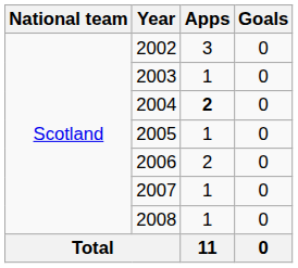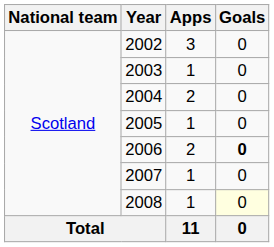2004 | Apps: bold -> normal
2006 | Goals: normal -> bold
2008 | Goals: no background -> lightyellow background
